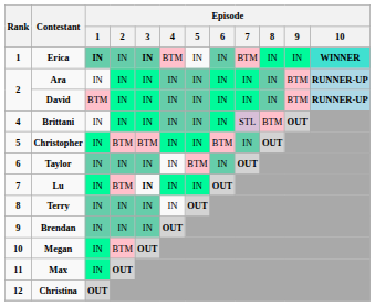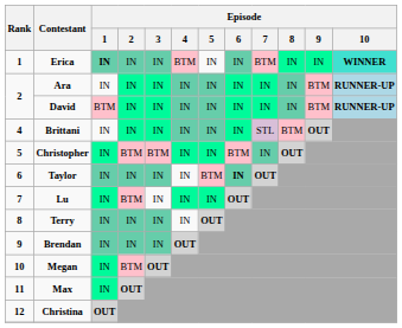Erica | Episode / 3: bold -> normal
Taylor | Episode / 6: normal -> bold
Lu | Episode / 3: bold -> normal
